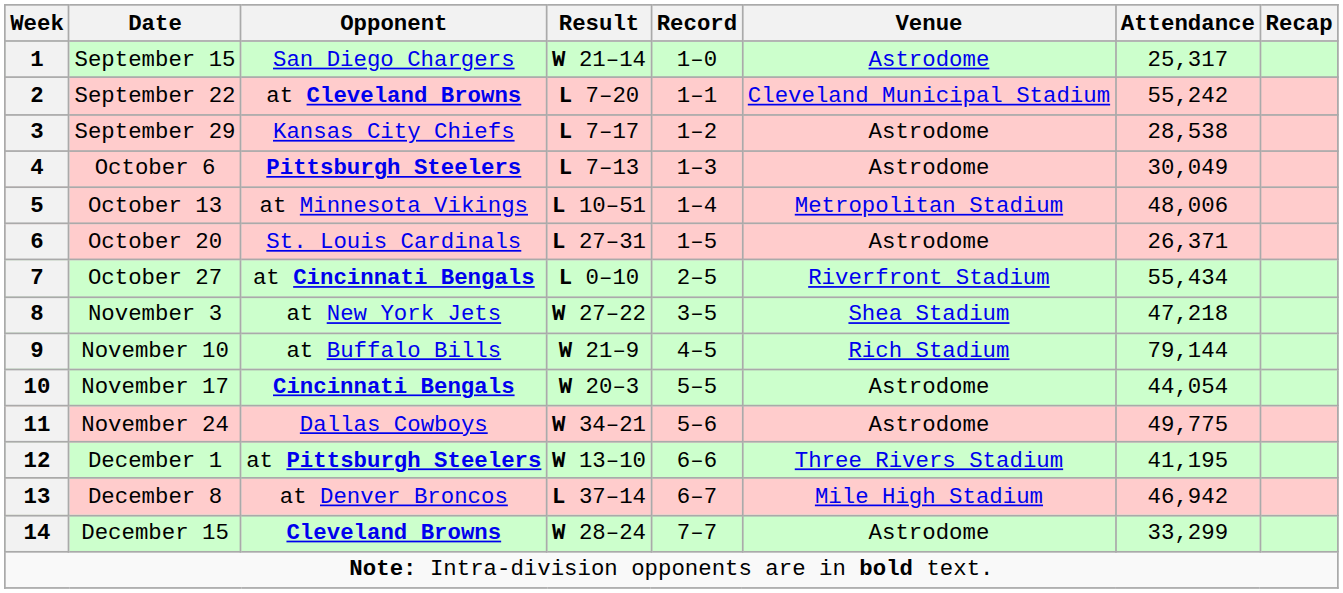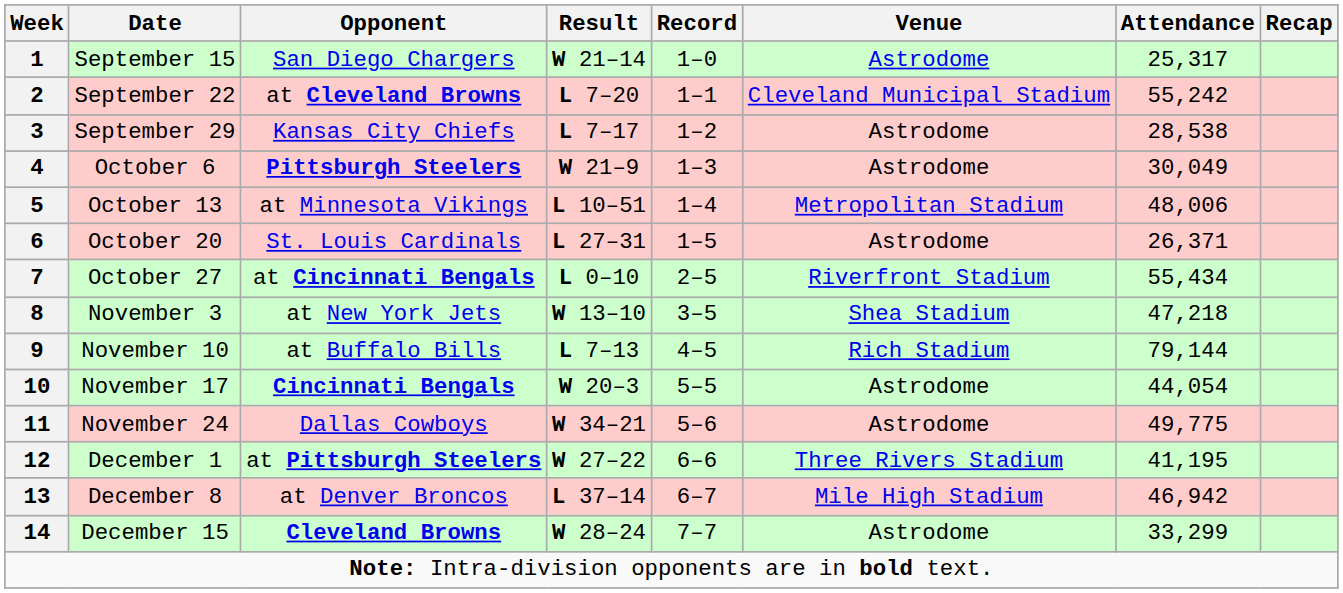4 | Result: L 7–13 -> W 21–9
8 | Result: W 27–22 -> W 13–10
9 | Result: W 21–9 -> L 7–13
12 | Result: W 13–10 -> W 27–22
